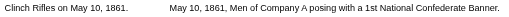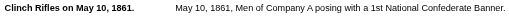Clinch Rifles on May 10, 1861. | column 1: normal -> bold
